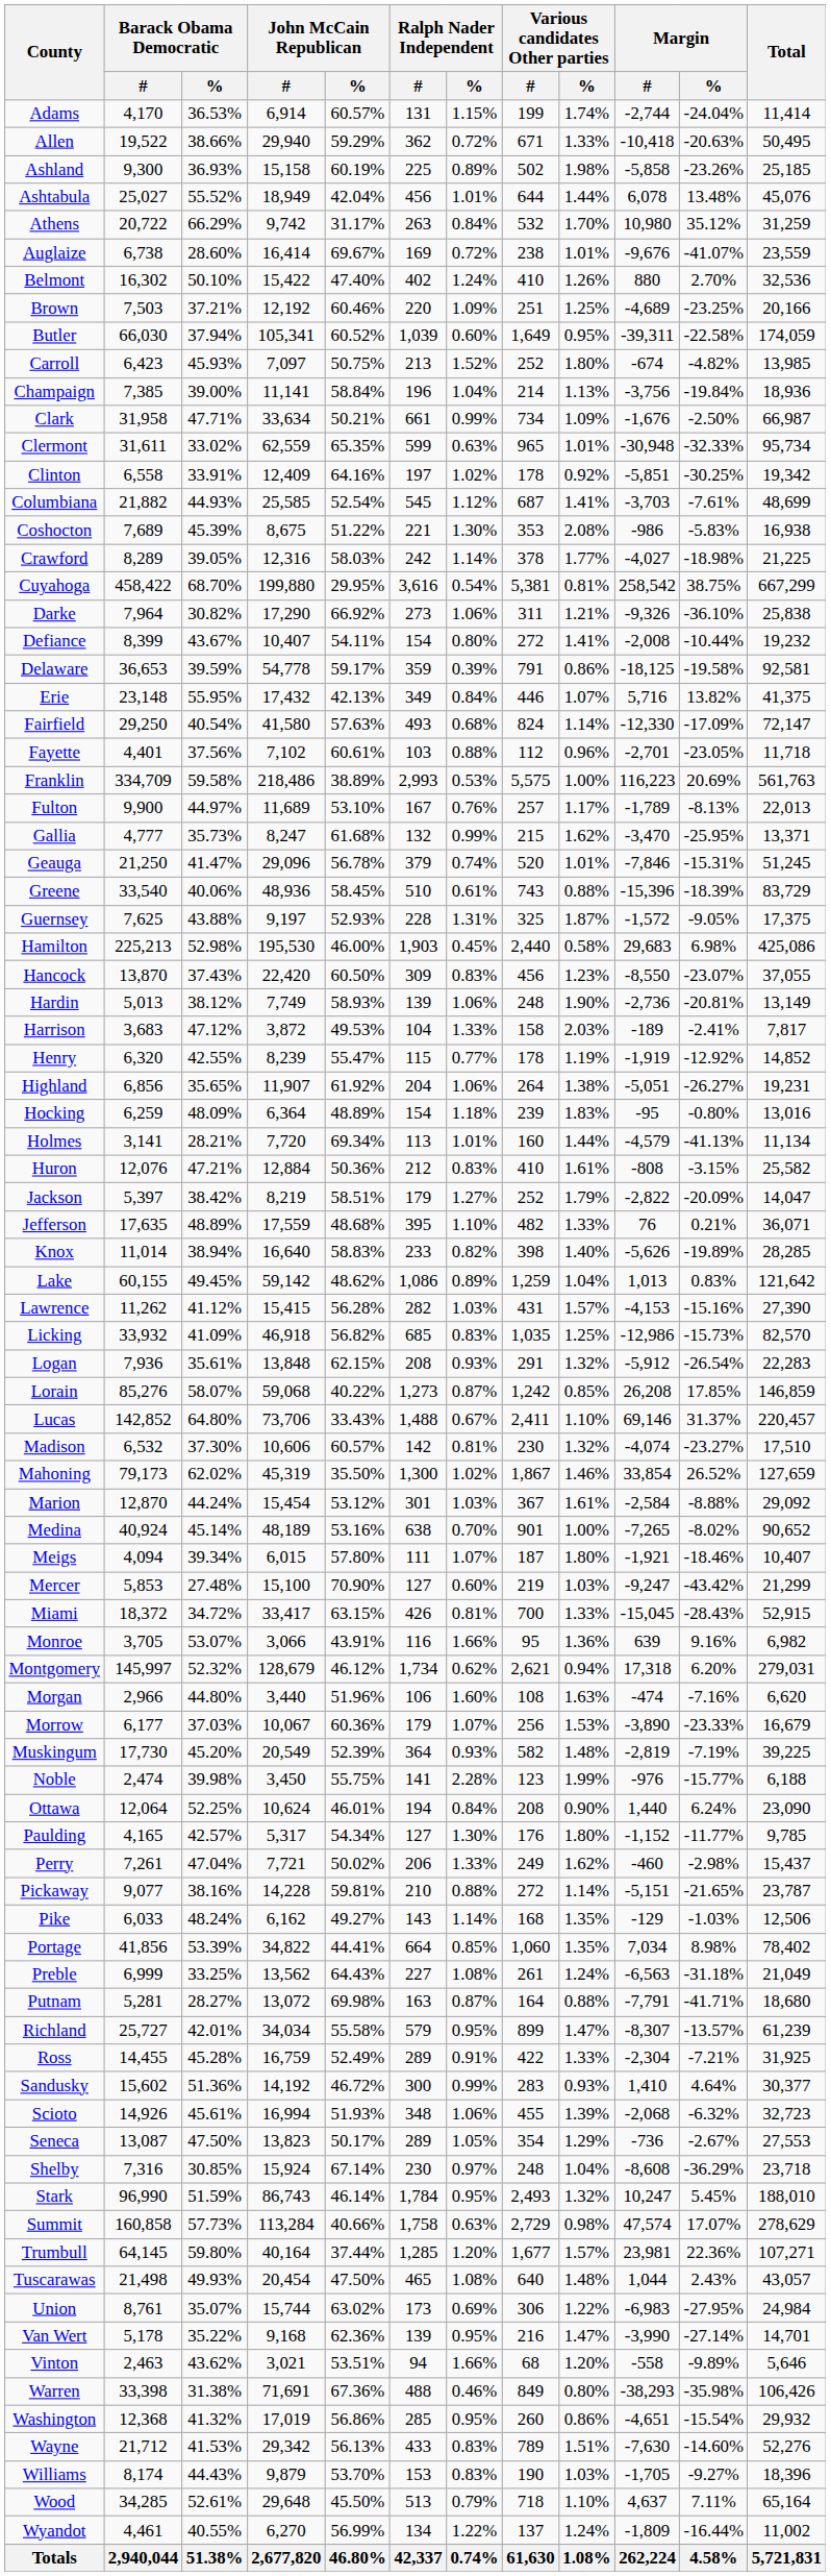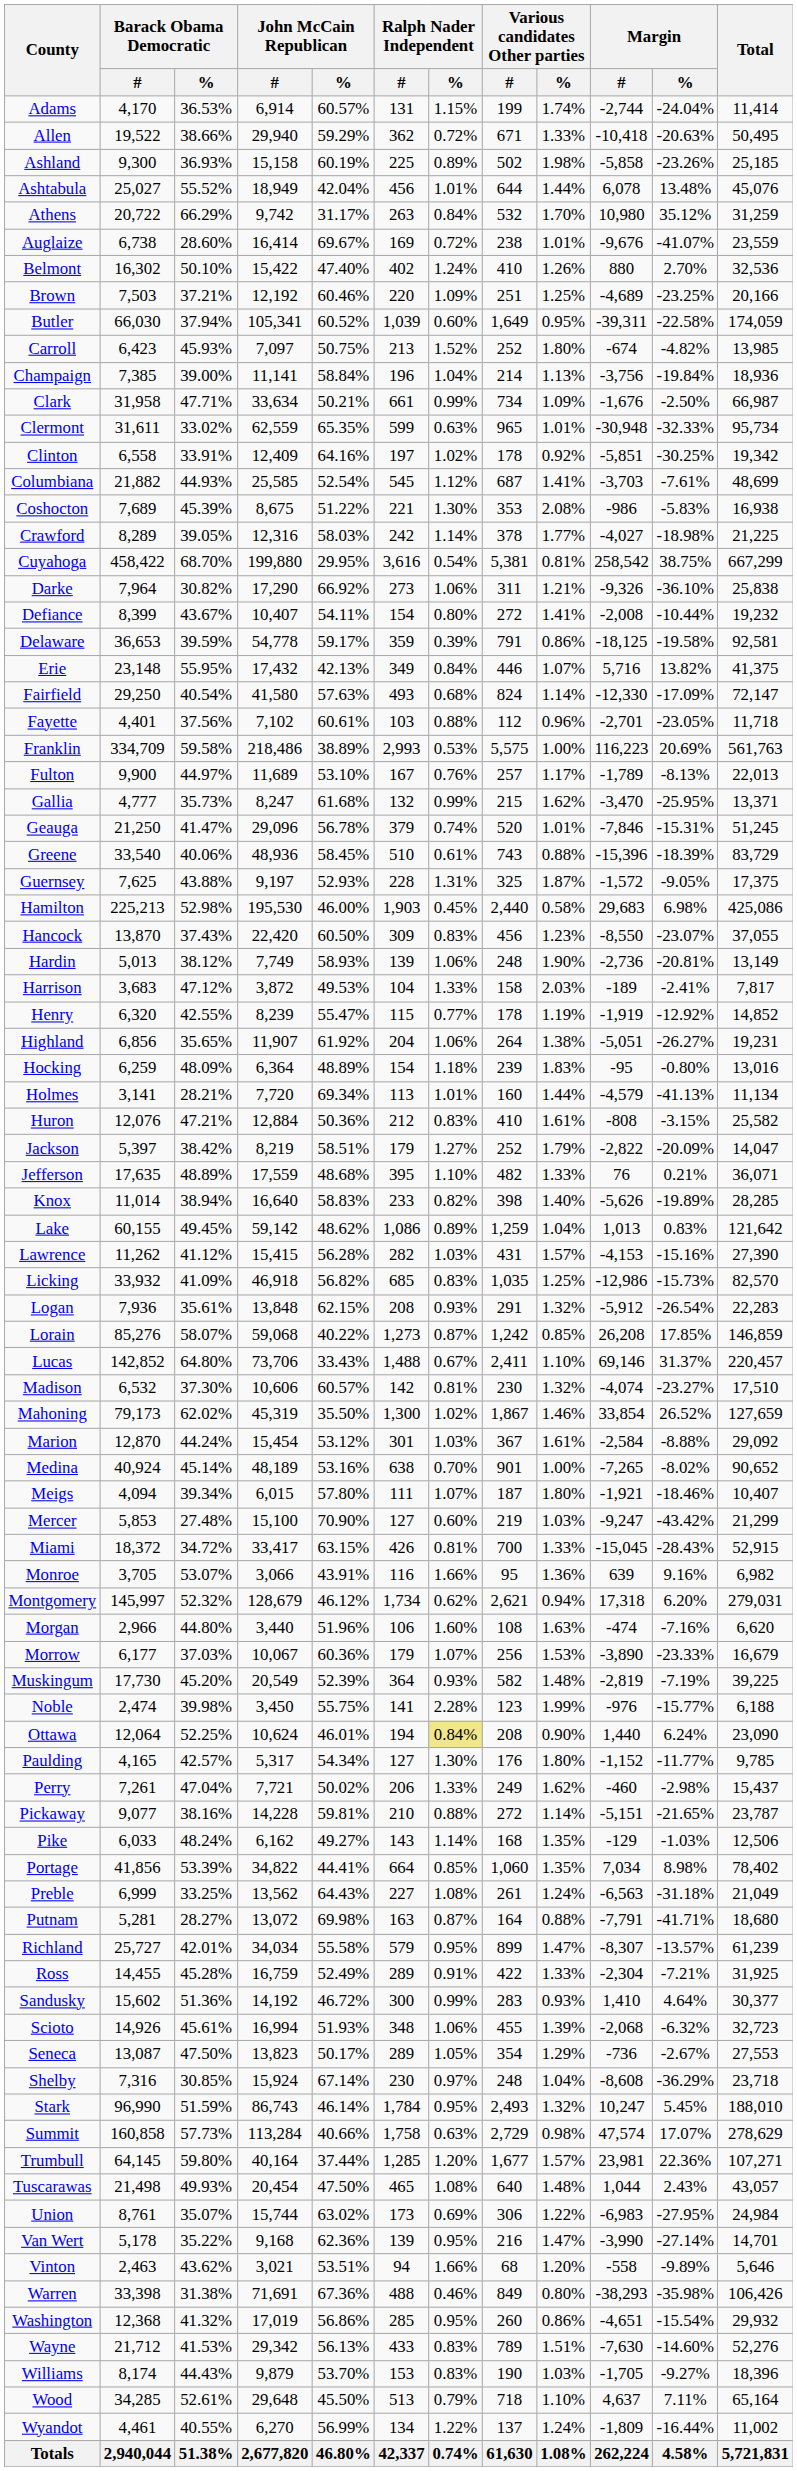Ottawa | Ralph Nader Independent / %: no background -> khaki background
